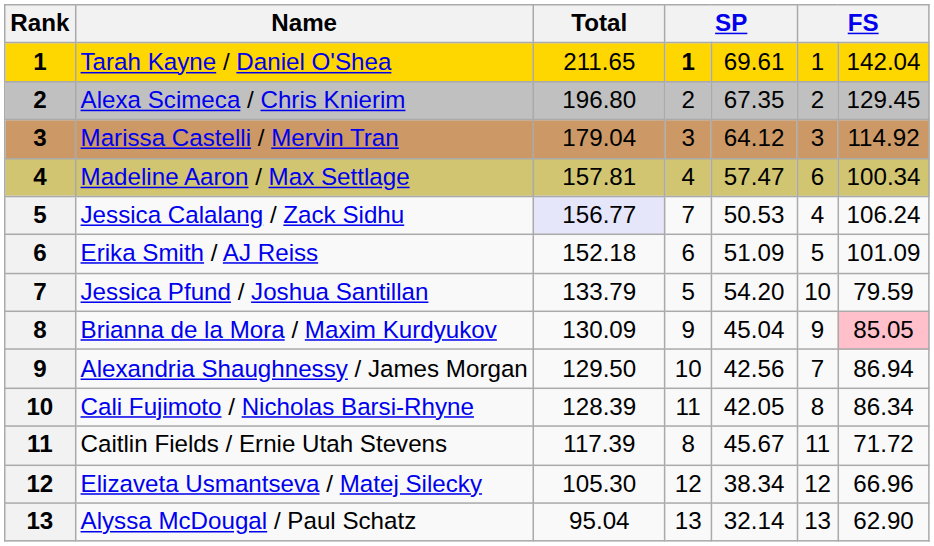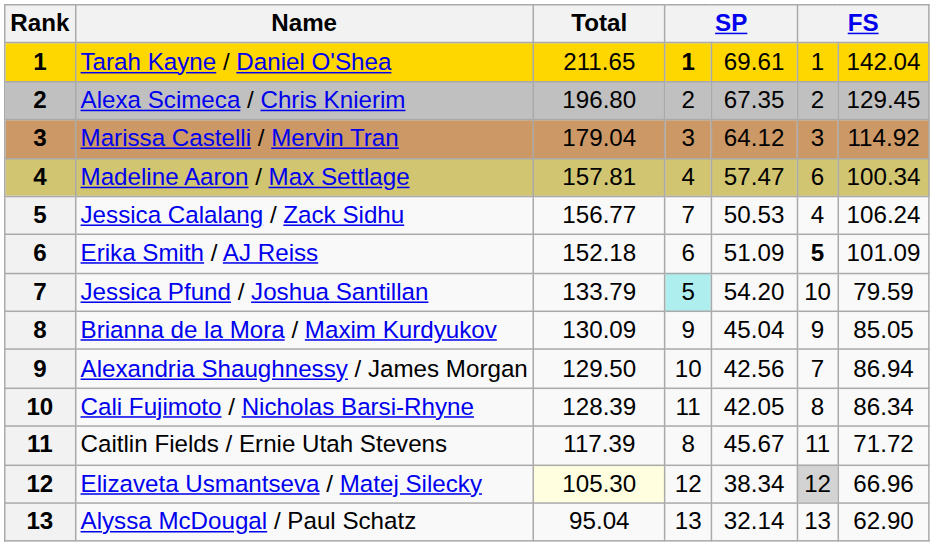Jessica Calalang / Zack Sidhu | Total: lavender background -> no background
Erika Smith / AJ Reiss | column 6: normal -> bold
Jessica Pfund / Joshua Santillan | column 4: no background -> paleturquoise background
Brianna de la Mora / Maxim Kurdyukov | column 7: pink background -> no background
Elizaveta Usmantseva / Matej Silecky | Total: no background -> lightyellow background
Elizaveta Usmantseva / Matej Silecky | column 6: no background -> lightgrey background
